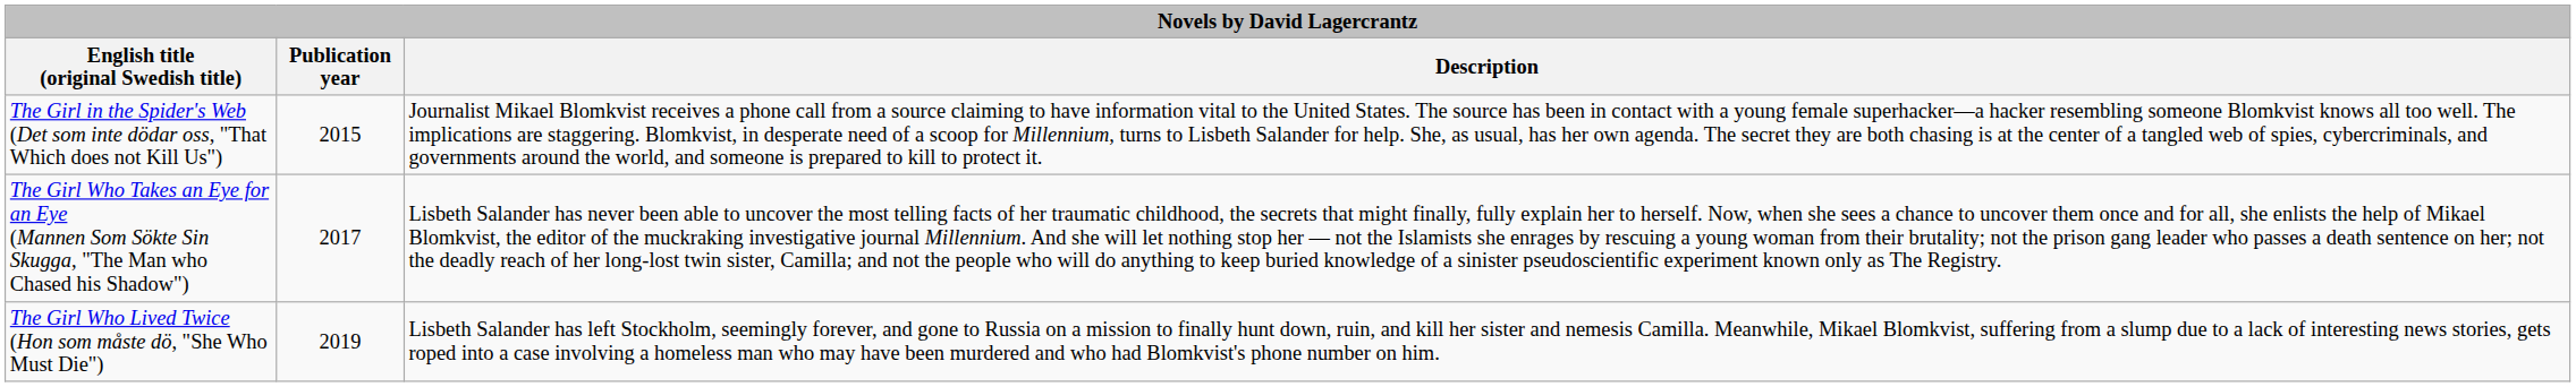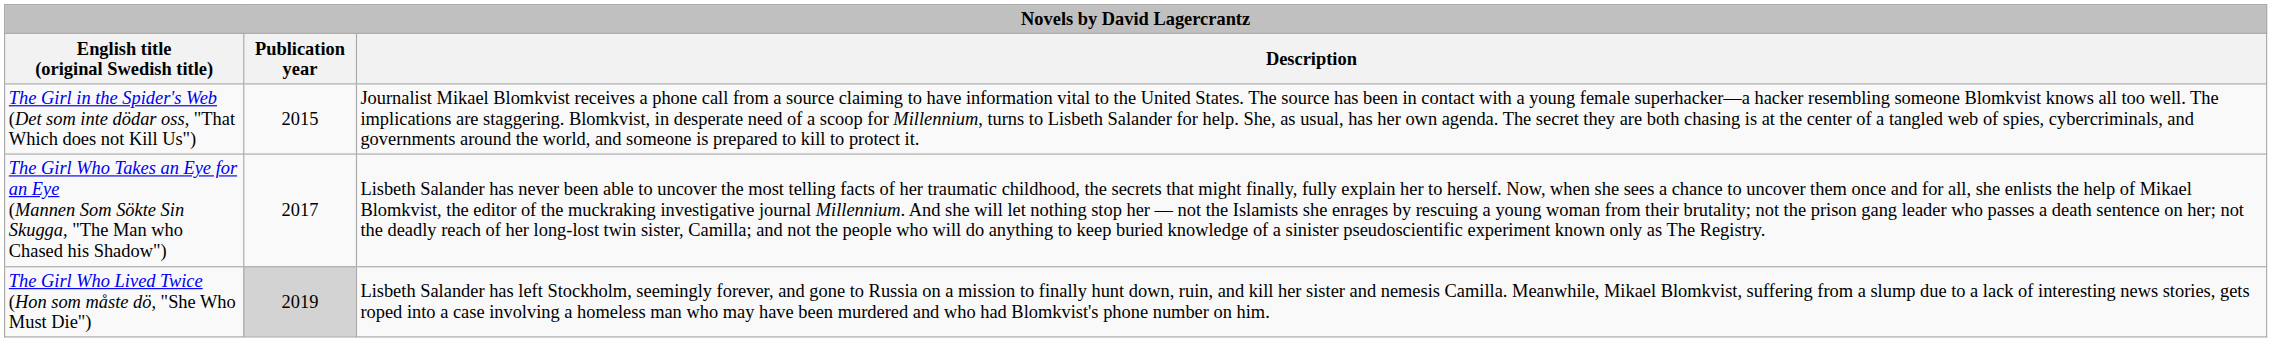row 5 | Publication year: no background -> lightgrey background
